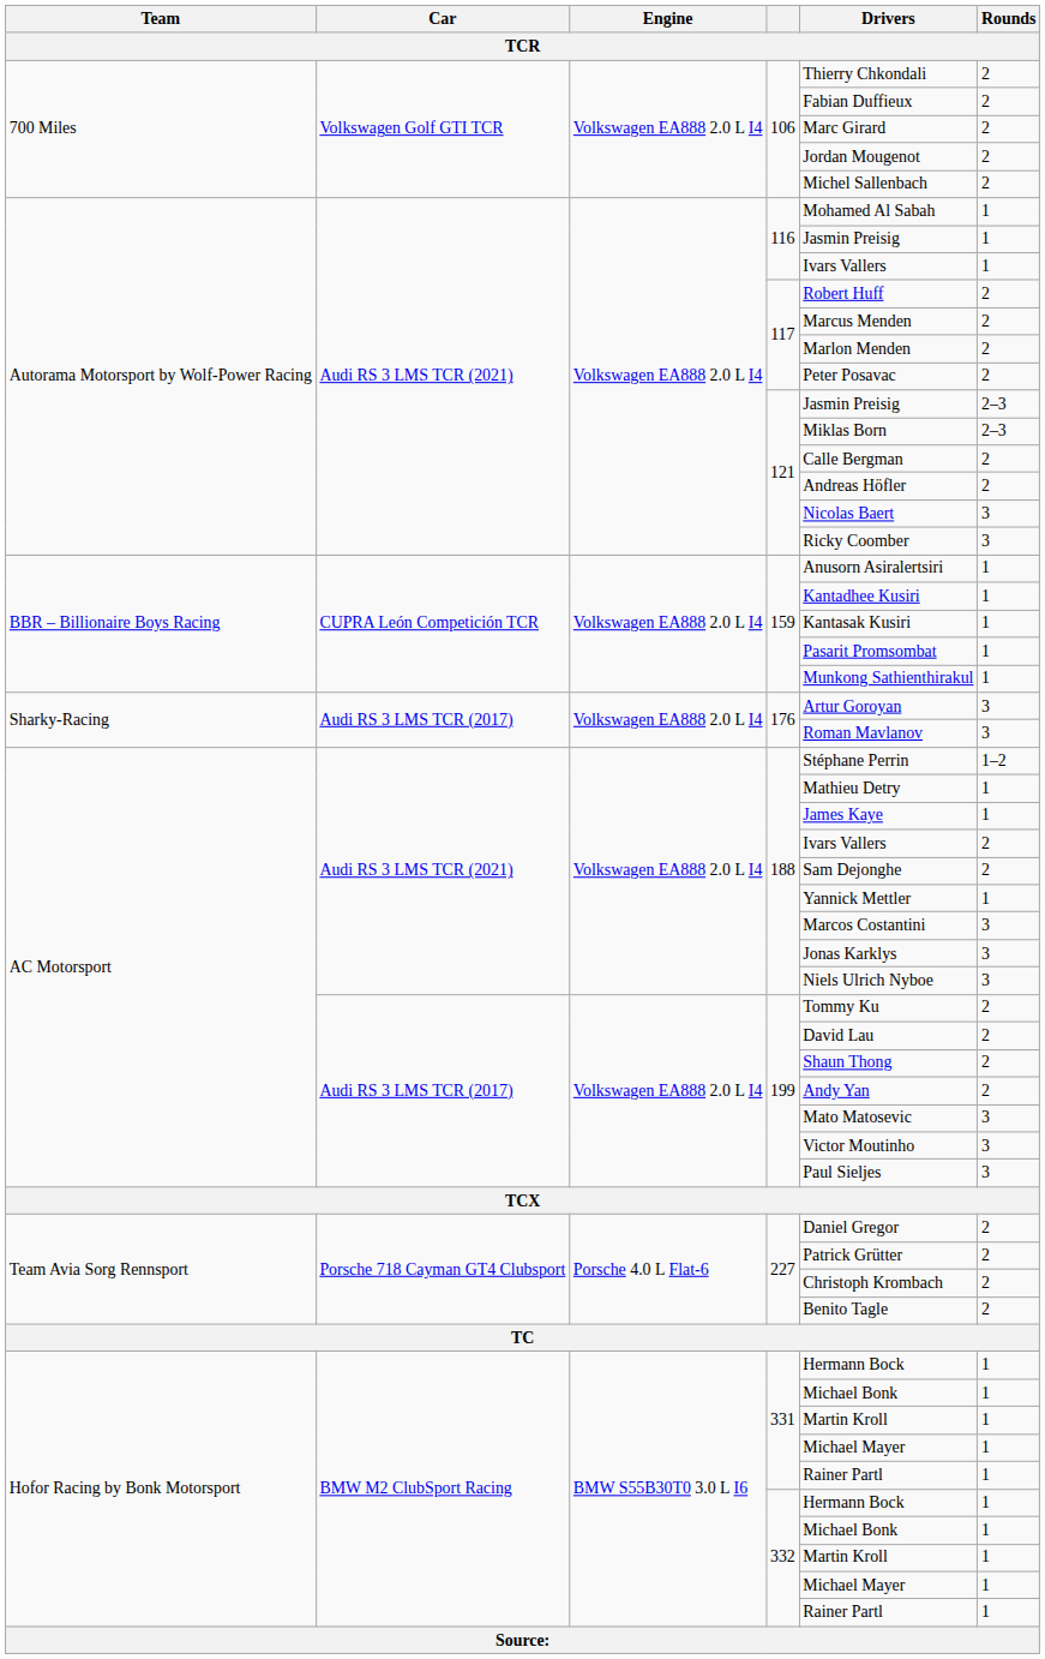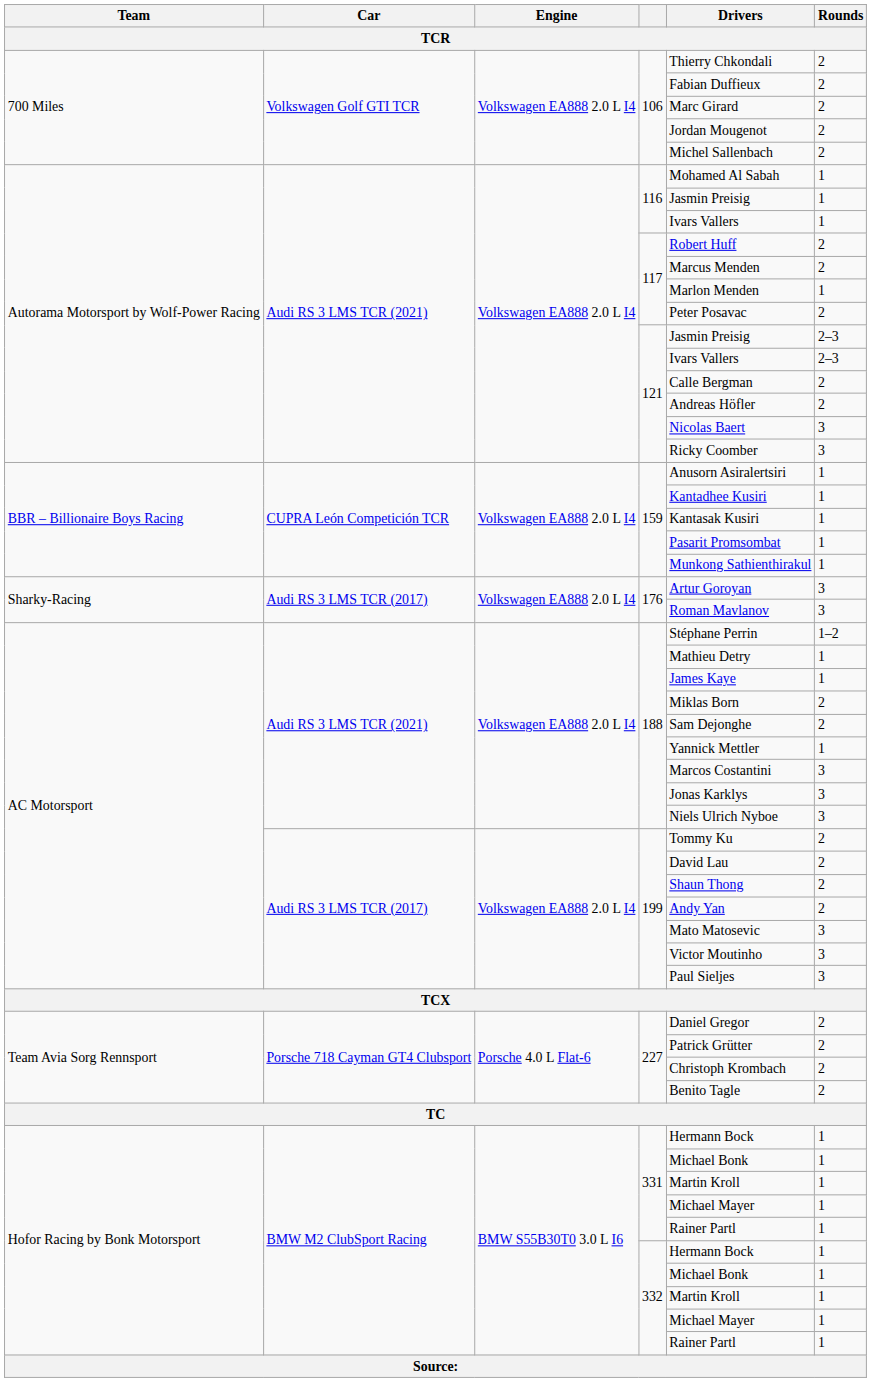row 13 | Rounds: 2 -> 1
row 16 | Drivers: Miklas Born -> Ivars Vallers
row 31 | Drivers: Ivars Vallers -> Miklas Born
